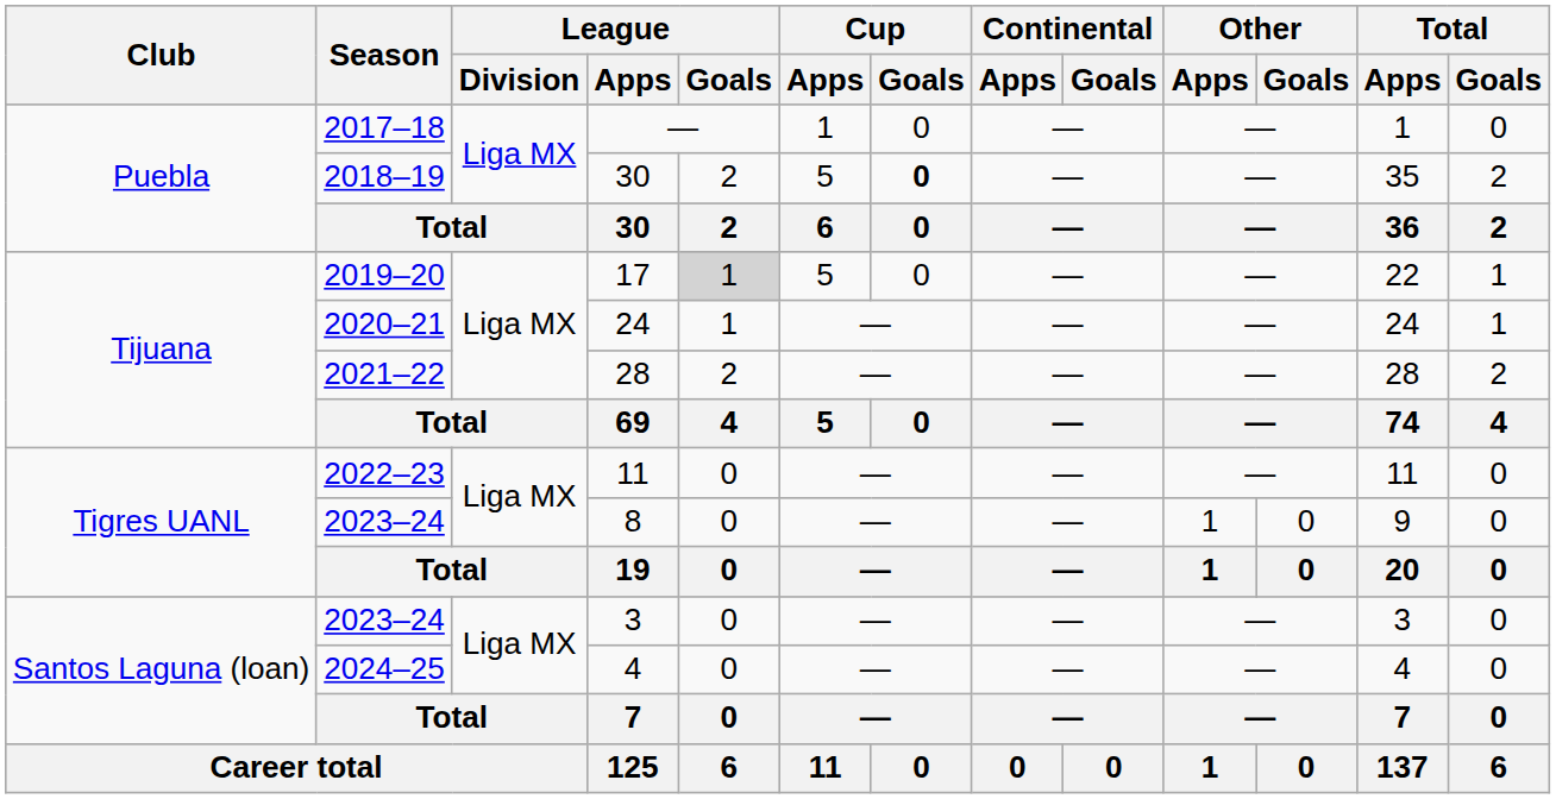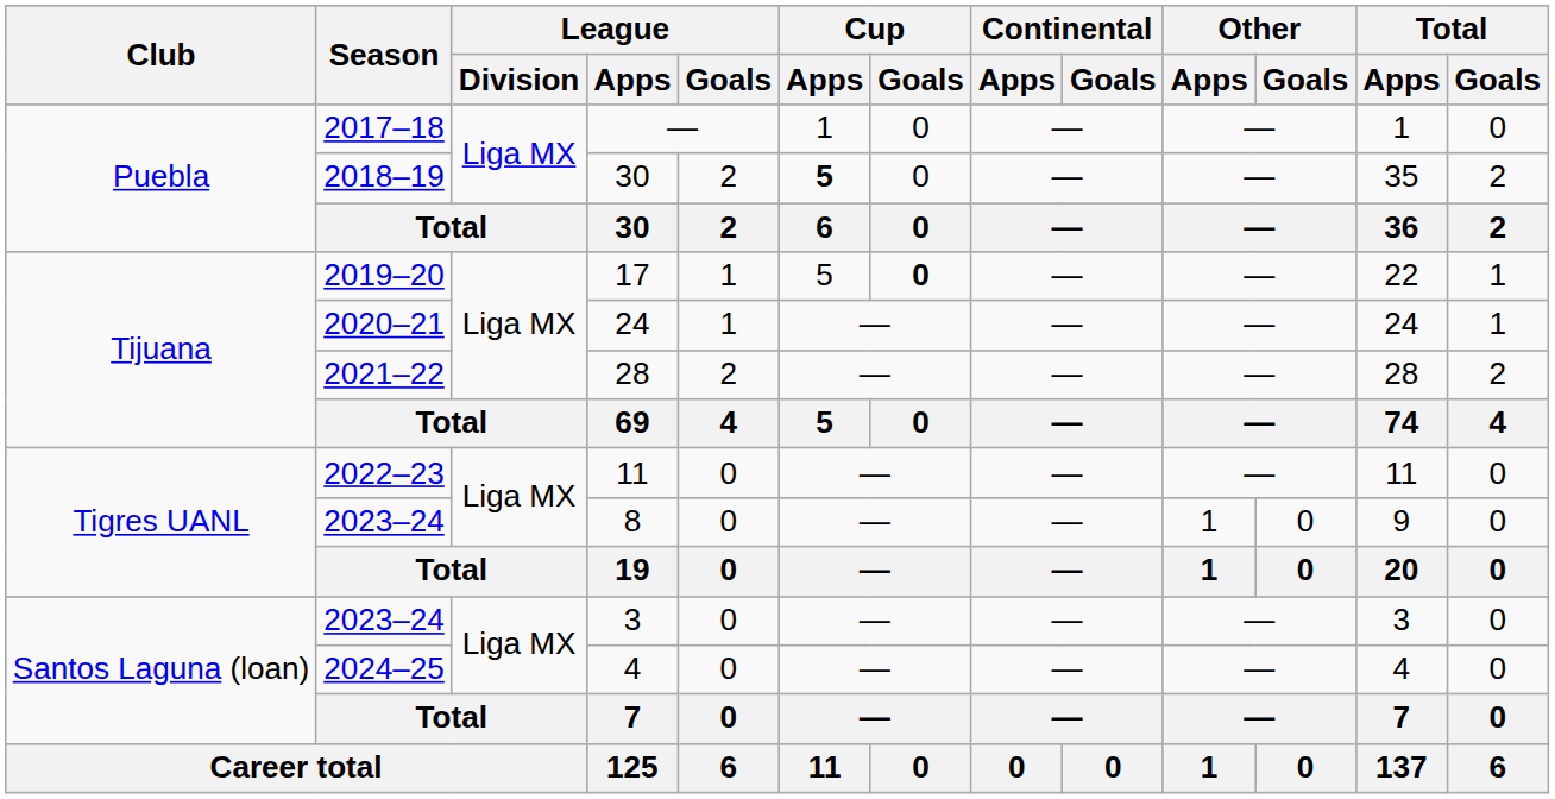2018–19 / 30 | Cup / Apps: normal -> bold
2018–19 / 30 | Cup / Goals: bold -> normal
17 | League / Goals: lightgrey background -> no background
17 | Cup / Goals: normal -> bold
